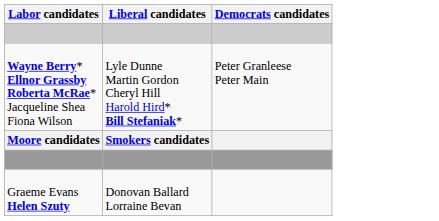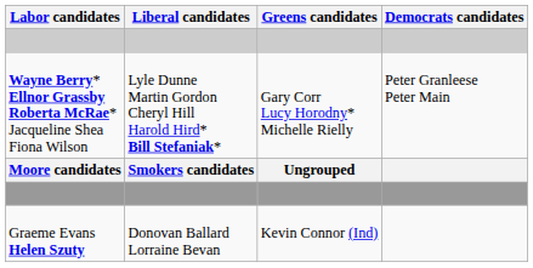+ column: Greens candidates | Gary Corr Lucy Horodny* Michelle Rielly | Ungrouped | Kevin Connor (Ind)
